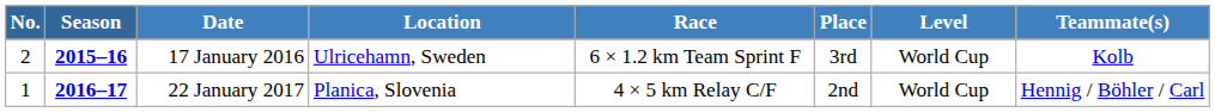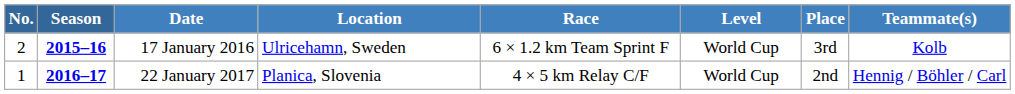columns swapped: Level <-> Place
